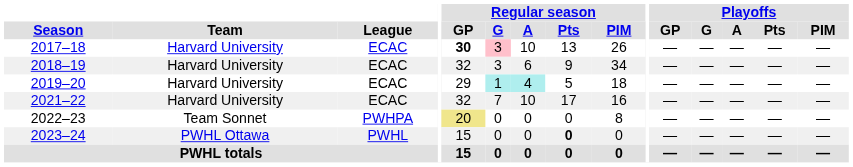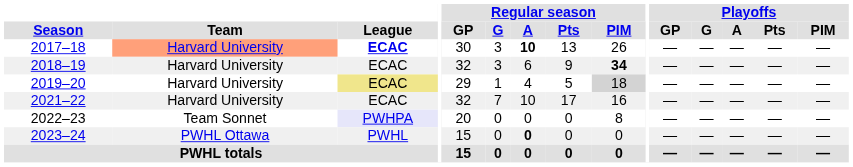2017–18 | Team: no background -> lightsalmon background
2017–18 | League: normal -> bold
2017–18 | Regular season / GP: bold -> normal
2017–18 | Regular season / G: pink background -> no background
2017–18 | Regular season / A: normal -> bold
2018–19 | Regular season / PIM: normal -> bold
2019–20 | League: no background -> khaki background
2019–20 | Regular season / G: paleturquoise background -> no background
2019–20 | Regular season / A: paleturquoise background -> no background
2019–20 | Regular season / PIM: no background -> lightgrey background
2022–23 | League: no background -> lavender background
2022–23 | Regular season / GP: khaki background -> no background
2023–24 | Regular season / A: normal -> bold
2023–24 | Regular season / Pts: bold -> normal
